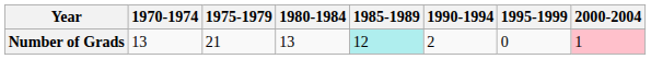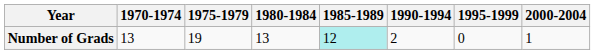Number of Grads | 1975-1979: 21 -> 19
Number of Grads | 2000-2004: pink background -> no background
